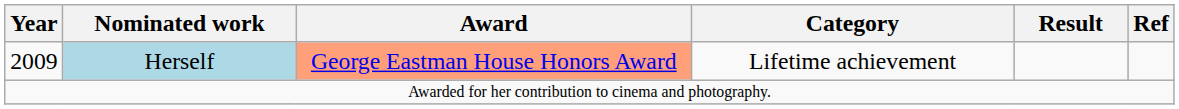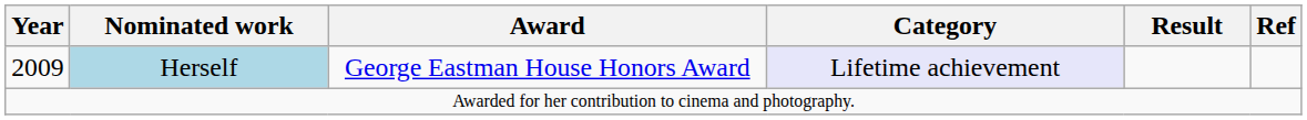2009 | Award: lightsalmon background -> no background
2009 | Category: no background -> lavender background
